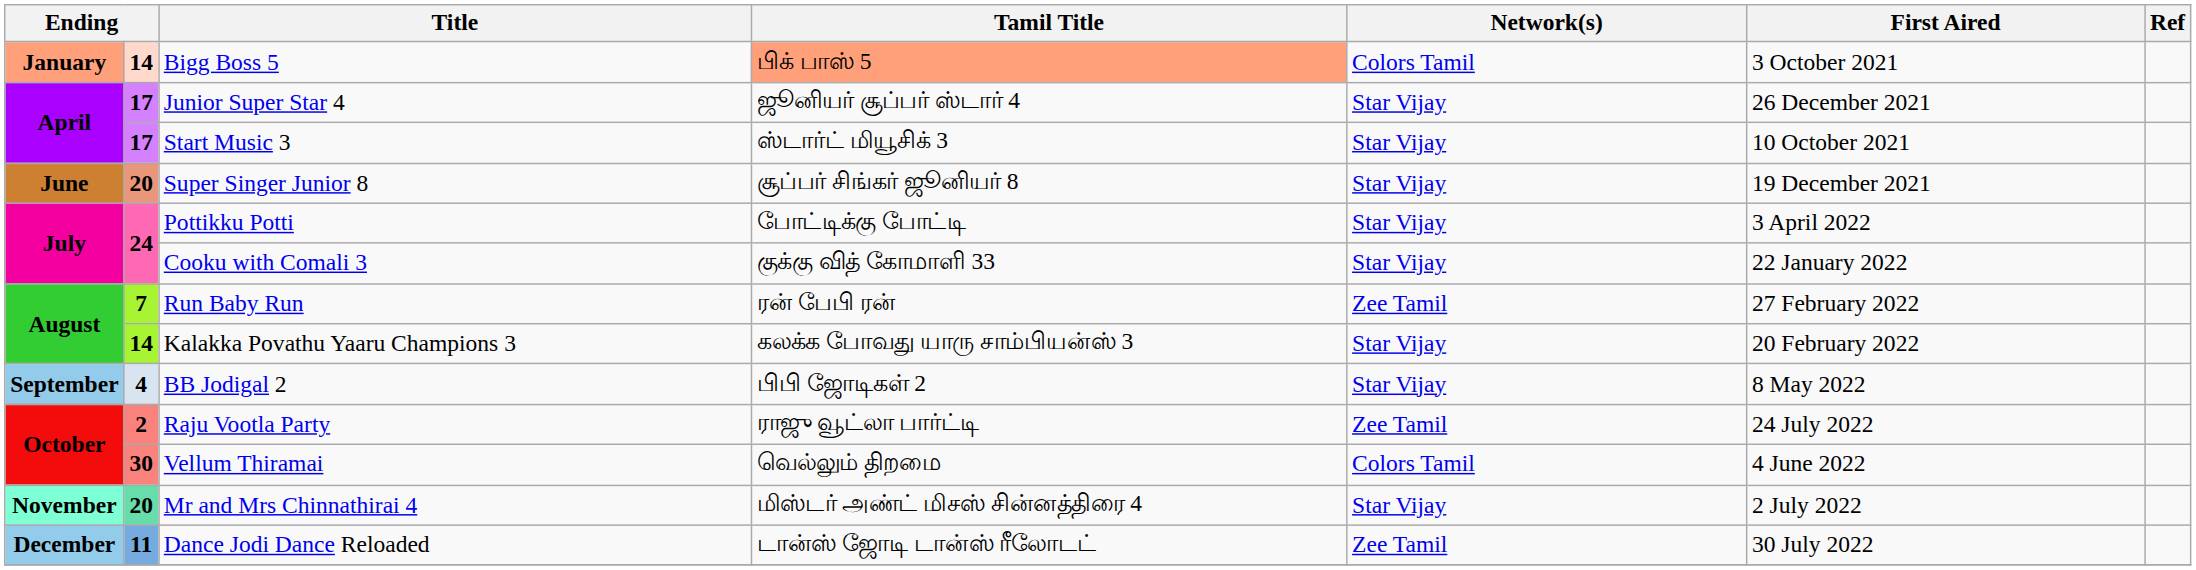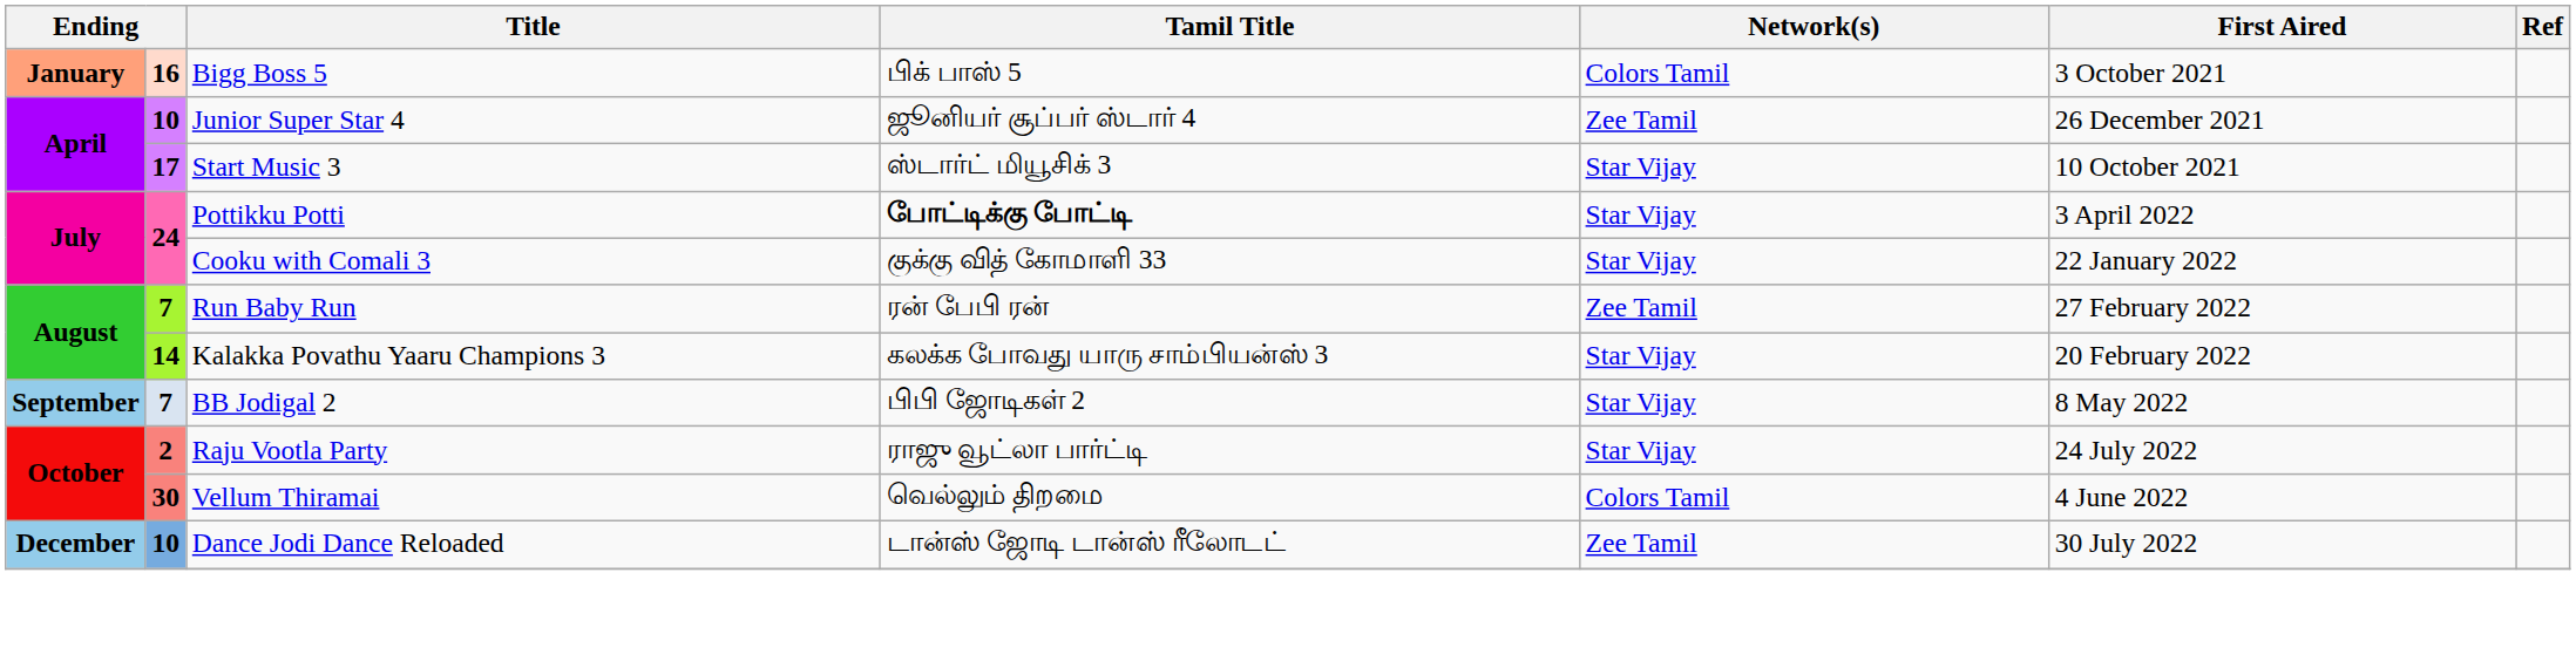Bigg Boss 5 | column 2: 14 -> 16
Bigg Boss 5 | Tamil Title: lightsalmon background -> no background
Junior Super Star 4 | column 2: 17 -> 10
Junior Super Star 4 | Network(s): Star Vijay -> Zee Tamil
- row: June | 20 | Super Singer Junior 8 | சூப்பர் சிங்கர் ஜூனியர் 8 | Star Vijay | 19 December 2021
Pottikku Potti | Tamil Title: normal -> bold
BB Jodigal 2 | column 2: 4 -> 7
Raju Vootla Party | Network(s): Zee Tamil -> Star Vijay
- row: November | 20 | Mr and Mrs Chinnathirai 4 | மிஸ்டர் அண்ட் மிசஸ் சின்னத்திரை 4 | Star Vijay | 2 July 2022
Dance Jodi Dance Reloaded | column 2: 11 -> 10
